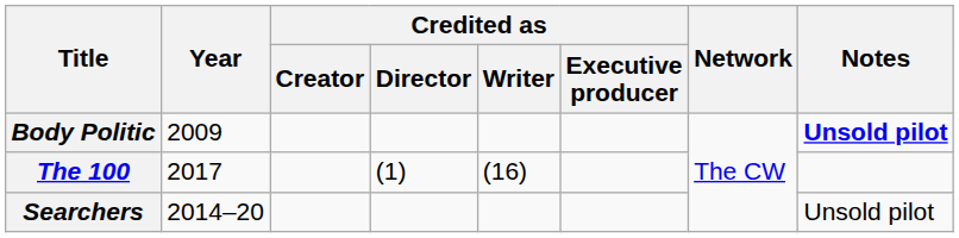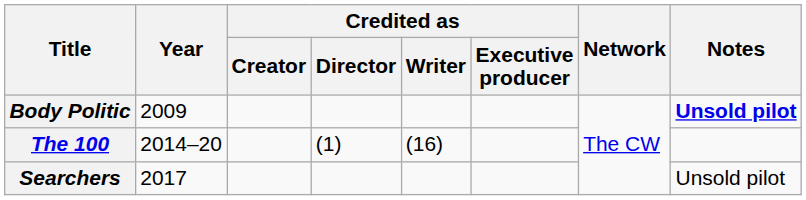The 100 | Year: 2017 -> 2014–20
Searchers | Year: 2014–20 -> 2017
